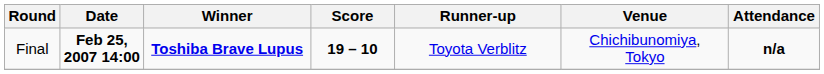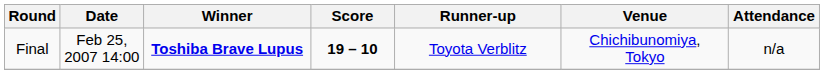Final | Date: bold -> normal
Final | Attendance: bold -> normal
